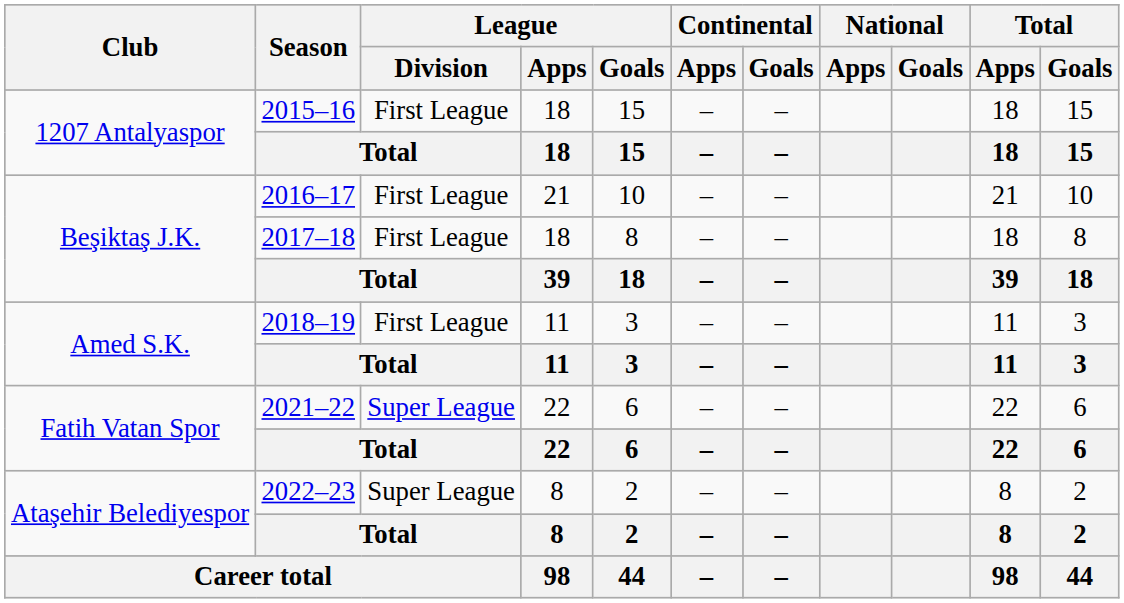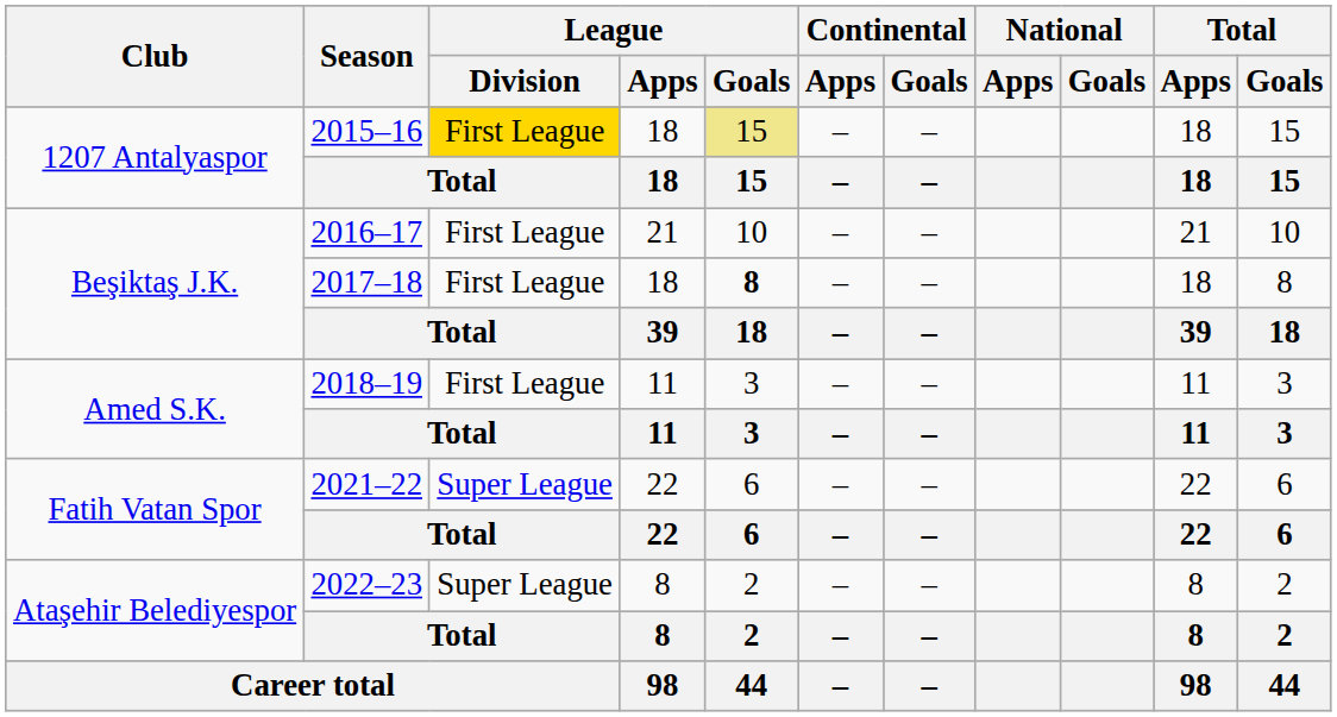2015–16 | League / Division: no background -> gold background
2015–16 | League / Goals: no background -> khaki background
2017–18 | League / Goals: normal -> bold
